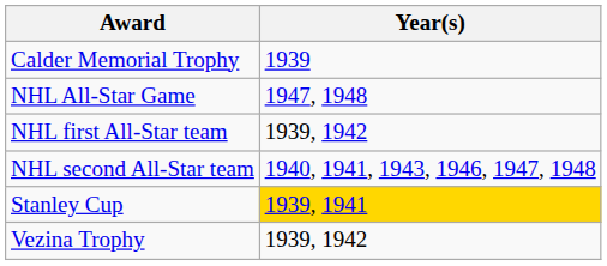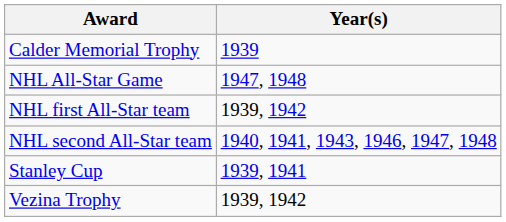Stanley Cup | Year(s): gold background -> no background
